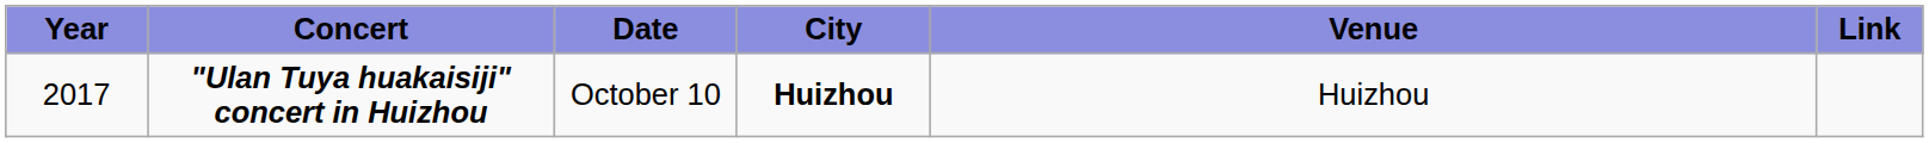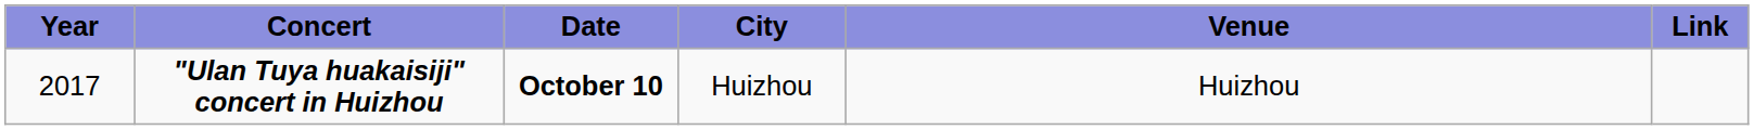"Ulan Tuya huakaisiji" concert in Huizhou | Date: normal -> bold
"Ulan Tuya huakaisiji" concert in Huizhou | City: bold -> normal
